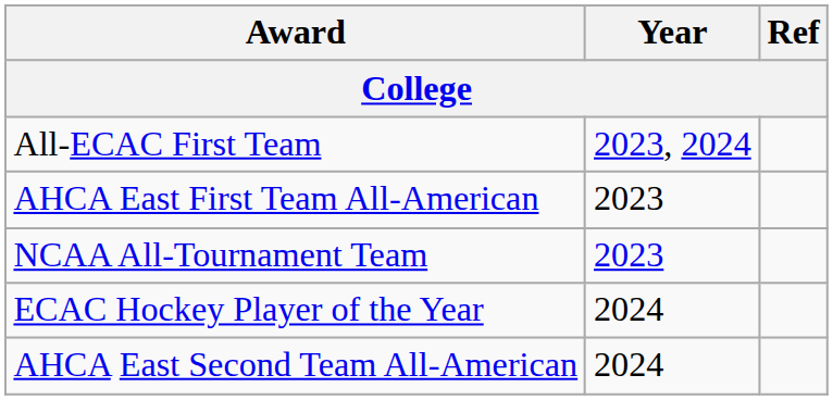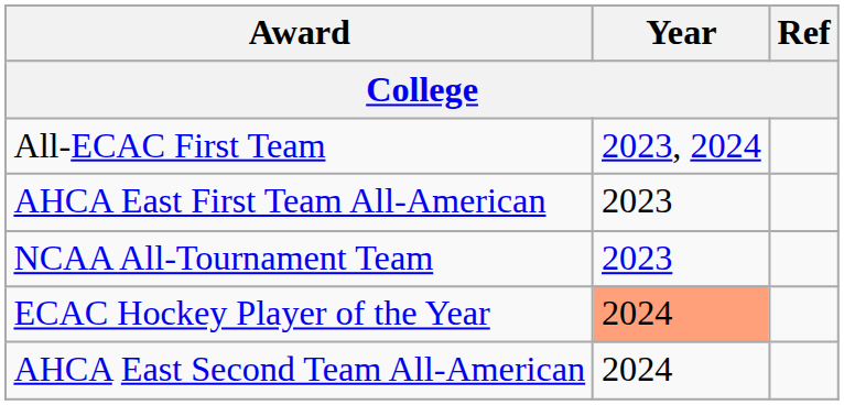ECAC Hockey Player of the Year | Year: no background -> lightsalmon background
